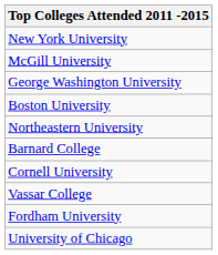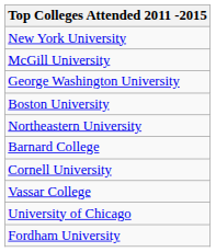row 10 | column 1: Fordham University -> University of Chicago
row 11 | column 1: University of Chicago -> Fordham University
